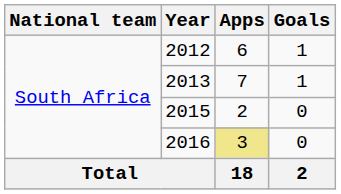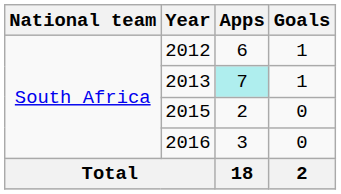2013 | Apps: no background -> paleturquoise background
2016 | Apps: khaki background -> no background
